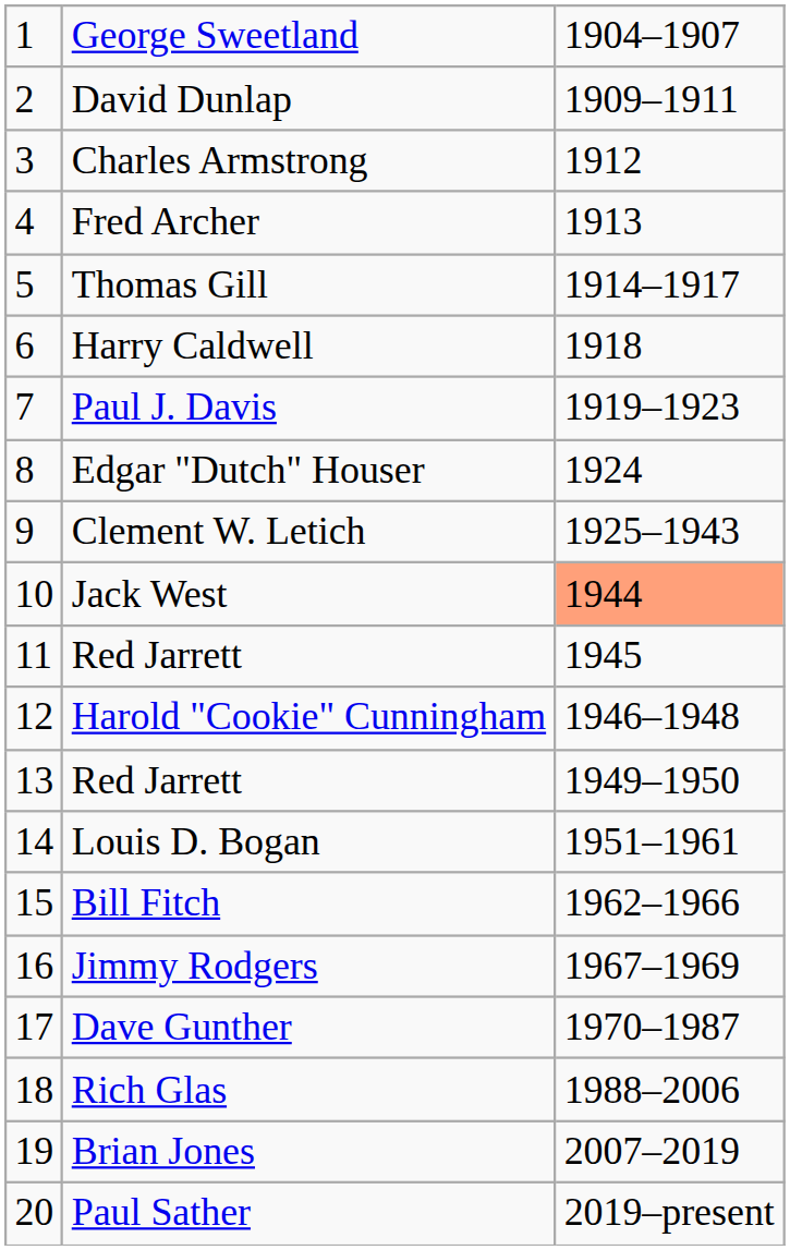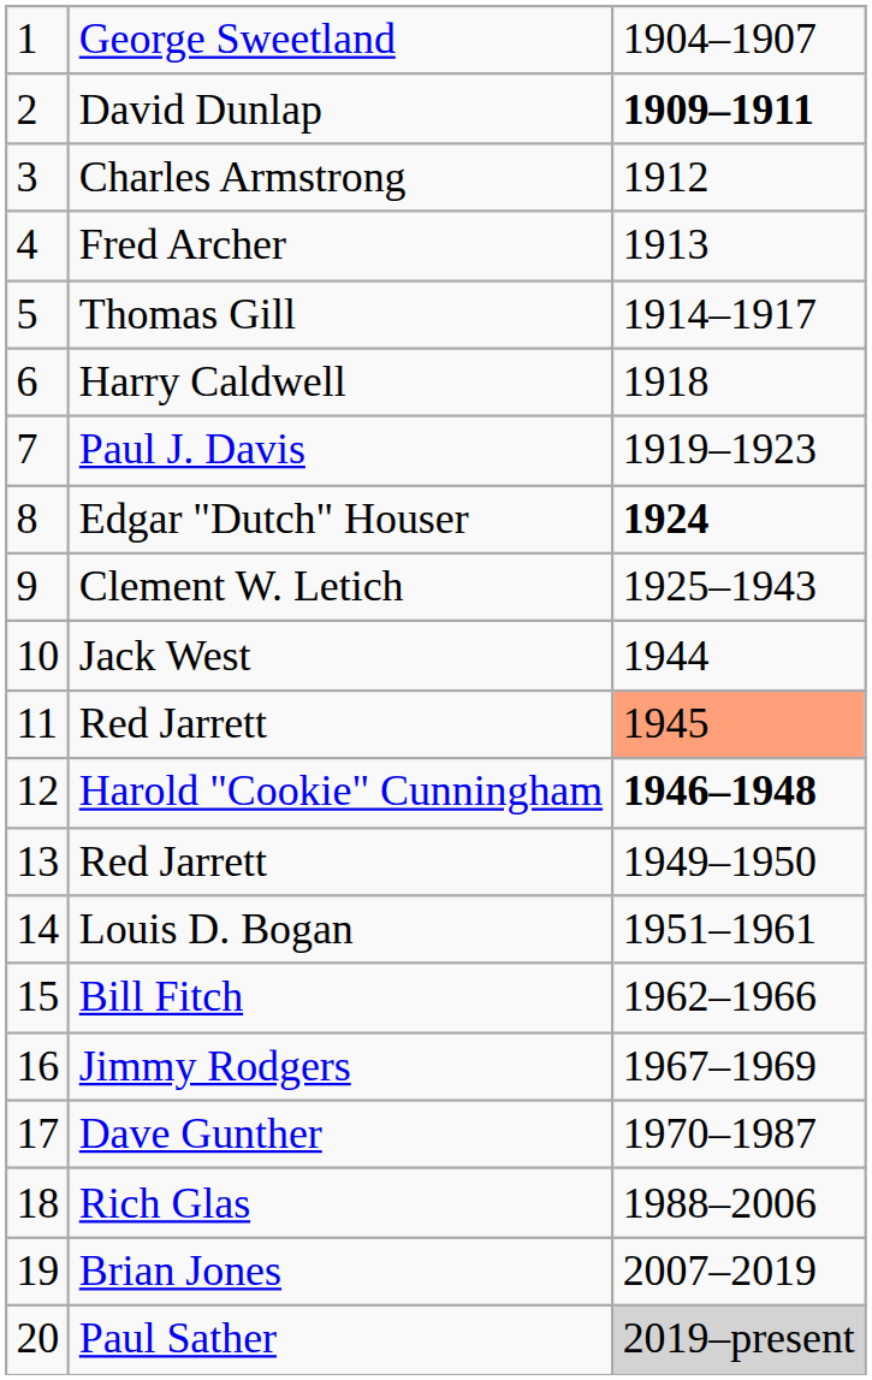David Dunlap | column 3: normal -> bold
Edgar "Dutch" Houser | column 3: normal -> bold
Jack West | column 3: lightsalmon background -> no background
11 / Red Jarrett | column 3: no background -> lightsalmon background
Harold "Cookie" Cunningham | column 3: normal -> bold
Paul Sather | column 3: no background -> lightgrey background
